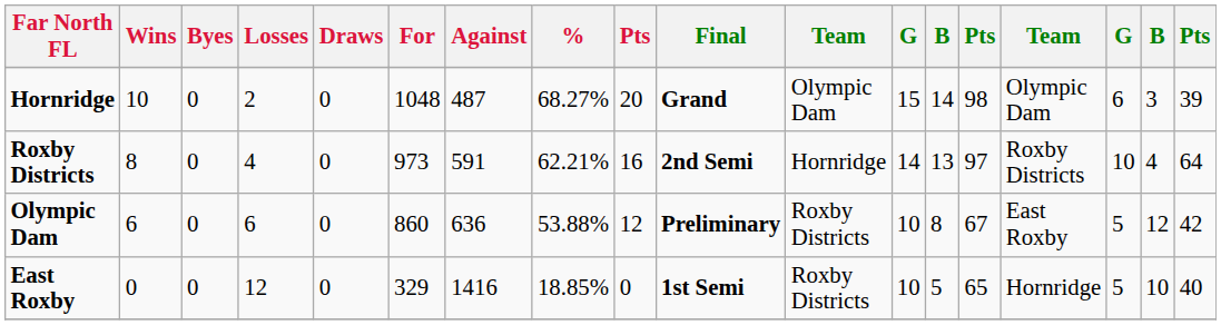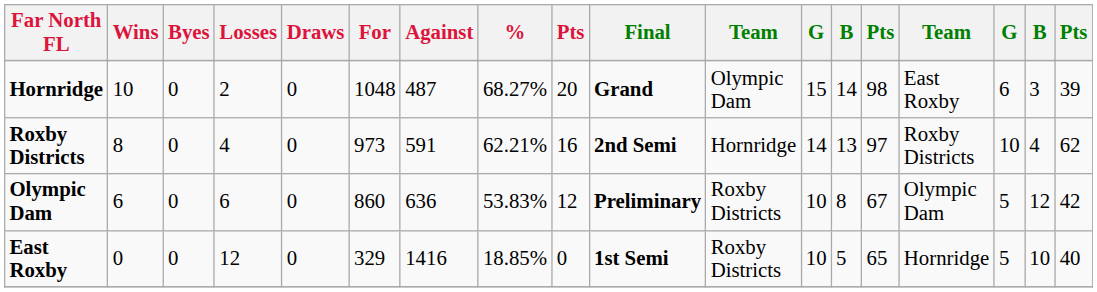row 2 | column 15: Olympic Dam -> East Roxby
row 3 | column 18: 64 -> 62
row 4 | %: 53.88% -> 53.83%
row 4 | column 15: East Roxby -> Olympic Dam
